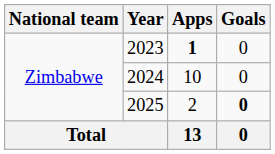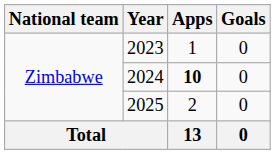2023 | Apps: bold -> normal
2024 | Apps: normal -> bold
2025 | Goals: bold -> normal
